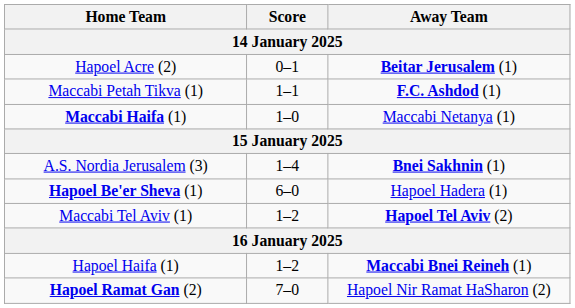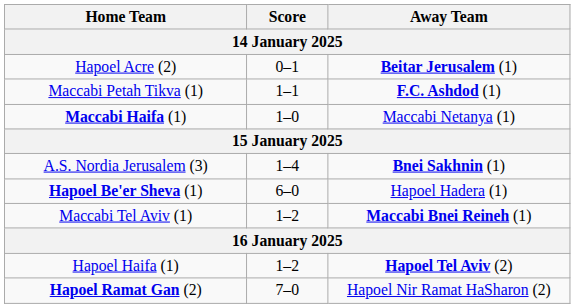Maccabi Tel Aviv (1) | Away Team: Hapoel Tel Aviv (2) -> Maccabi Bnei Reineh (1)
Hapoel Haifa (1) | Away Team: Maccabi Bnei Reineh (1) -> Hapoel Tel Aviv (2)
